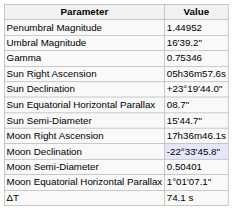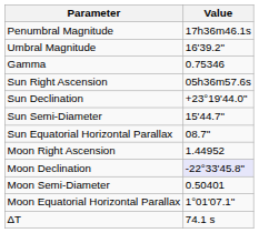Penumbral Magnitude | Value: 1.44952 -> 17h36m46.1s
rows swapped: Sun Semi-Diameter <-> Sun Equatorial Horizontal Parallax
Moon Right Ascension | Value: 17h36m46.1s -> 1.44952
